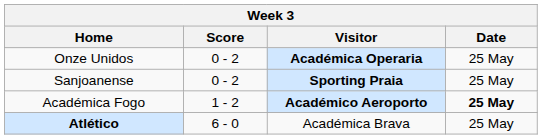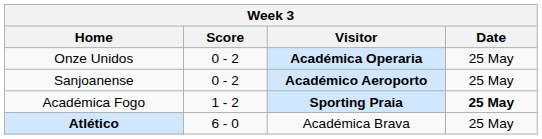Sanjoanense | Visitor: Sporting Praia -> Académico Aeroporto
Académica Fogo | Visitor: Académico Aeroporto -> Sporting Praia
